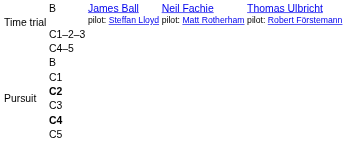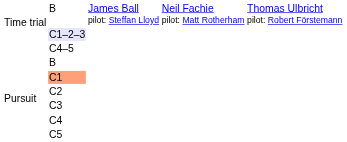C1–2–3 | column 2: no background -> lavender background
C1 | column 2: no background -> lightsalmon background
C2 | column 2: bold -> normal
C4 | column 2: bold -> normal
